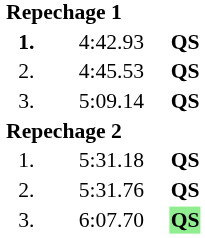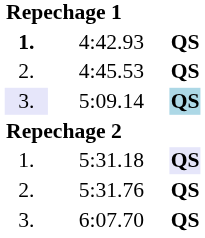5:09.14 | column 1: no background -> lavender background
5:09.14 | column 3: no background -> lightblue background
5:31.18 | column 3: no background -> lavender background
6:07.70 | column 3: lightgreen background -> no background
